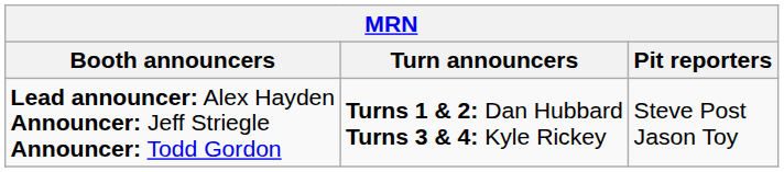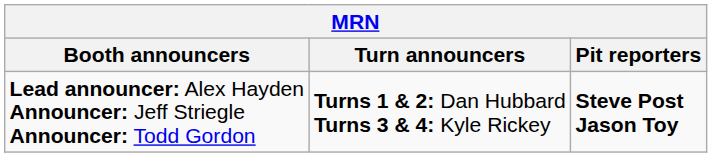row 3 | Pit reporters: normal -> bold
